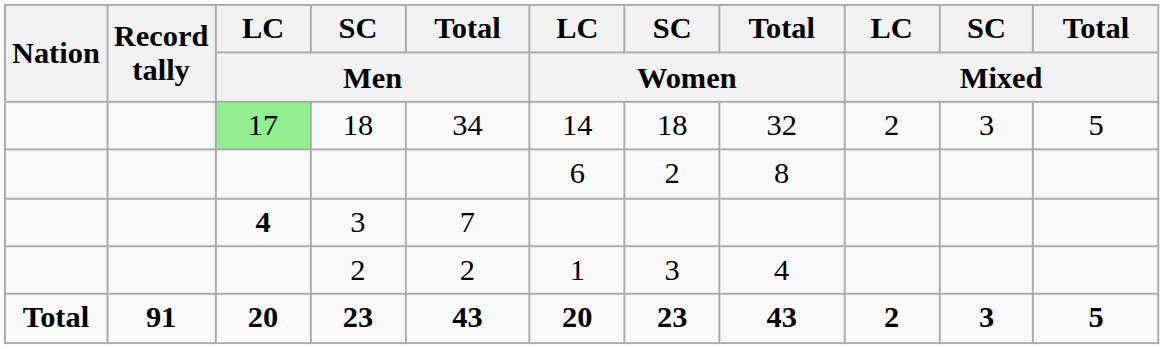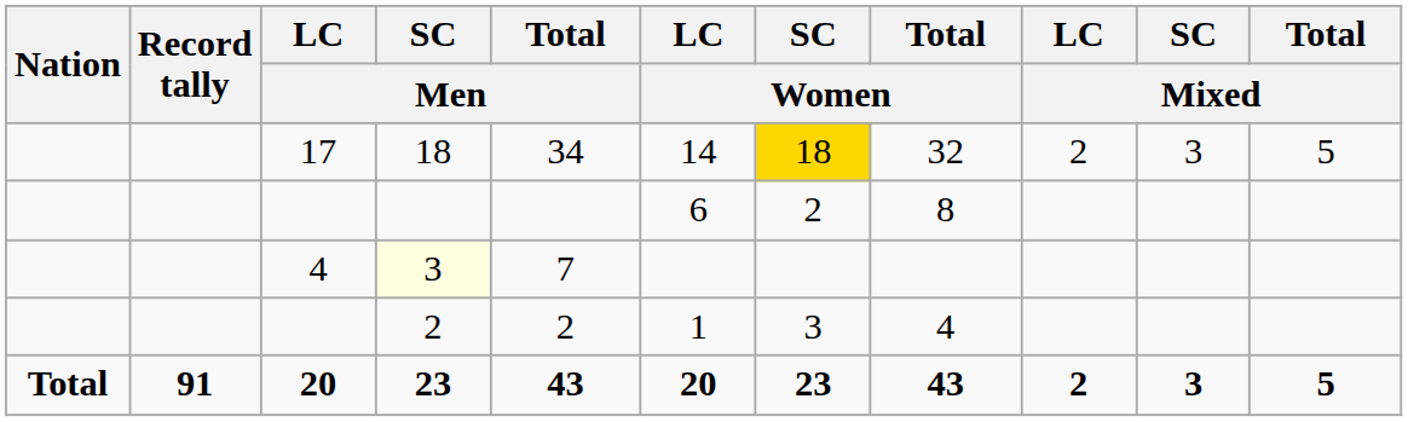row 3 | LC / Men: lightgreen background -> no background
row 3 | SC / Women: no background -> gold background
row 5 | LC / Men: bold -> normal
row 5 | SC / Men: no background -> lightyellow background
